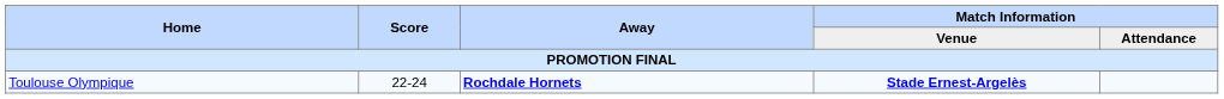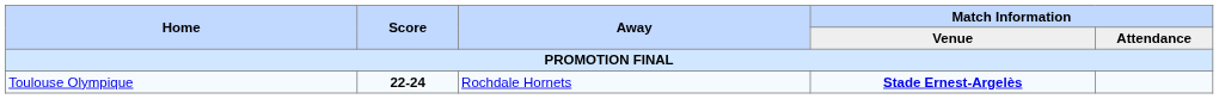Toulouse Olympique | Score: normal -> bold
Toulouse Olympique | Away: bold -> normal
